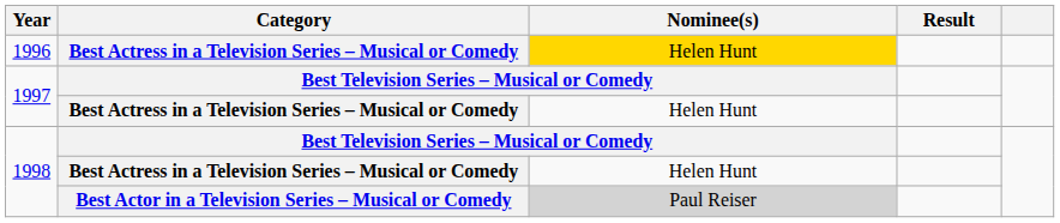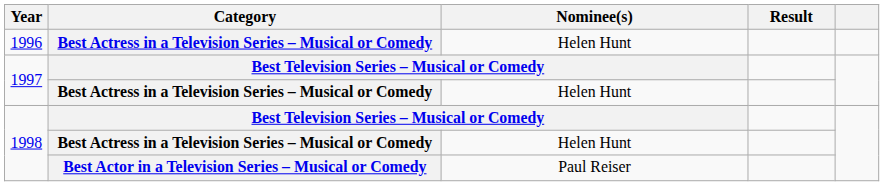1996 | Nominee(s): gold background -> no background
1998 / Best Actor in a Television Series – Musical or Comedy | Nominee(s): lightgrey background -> no background
